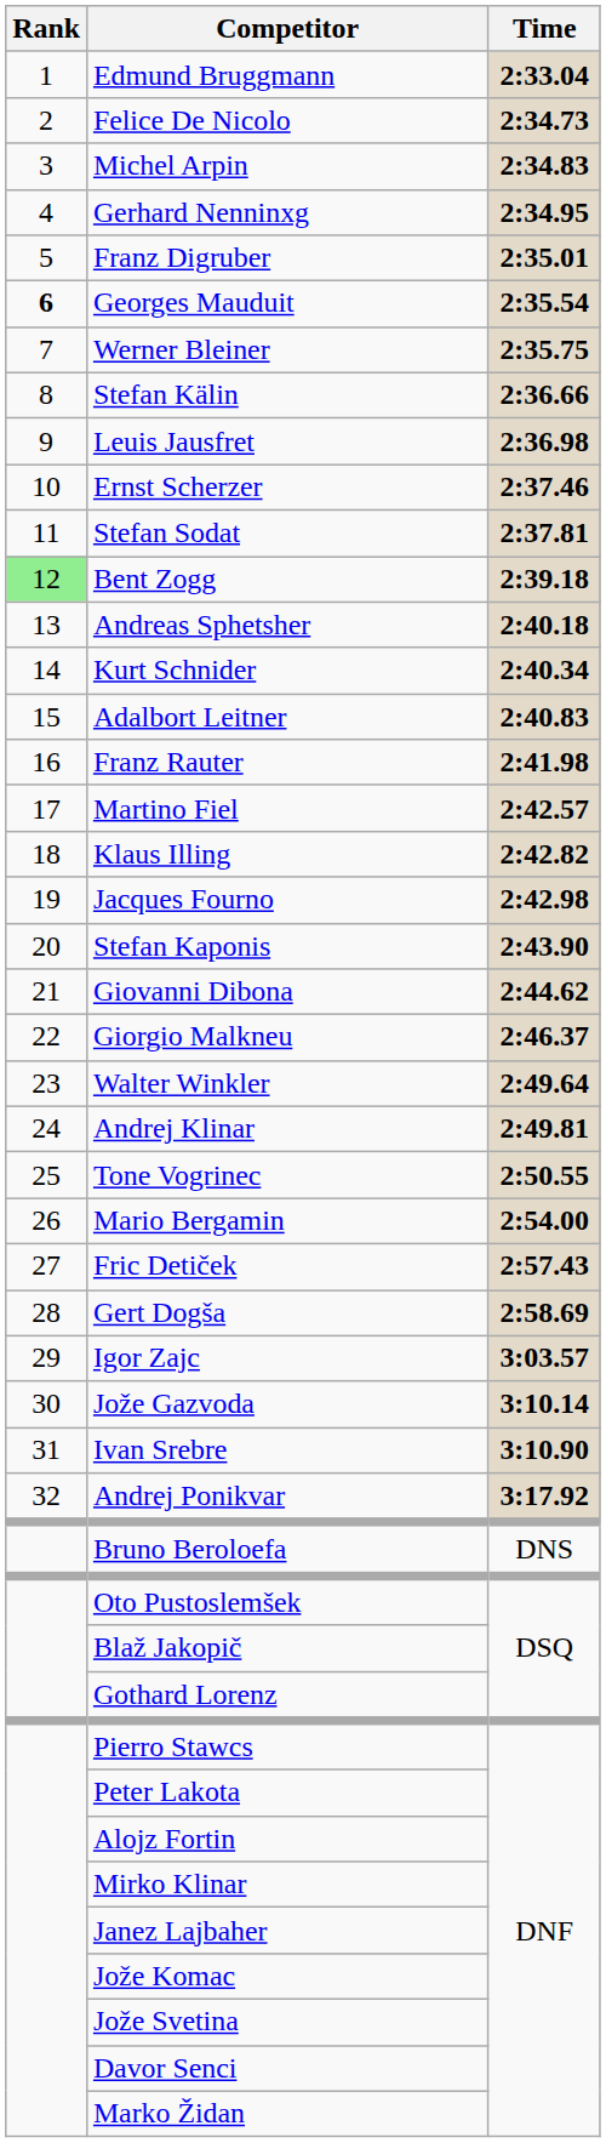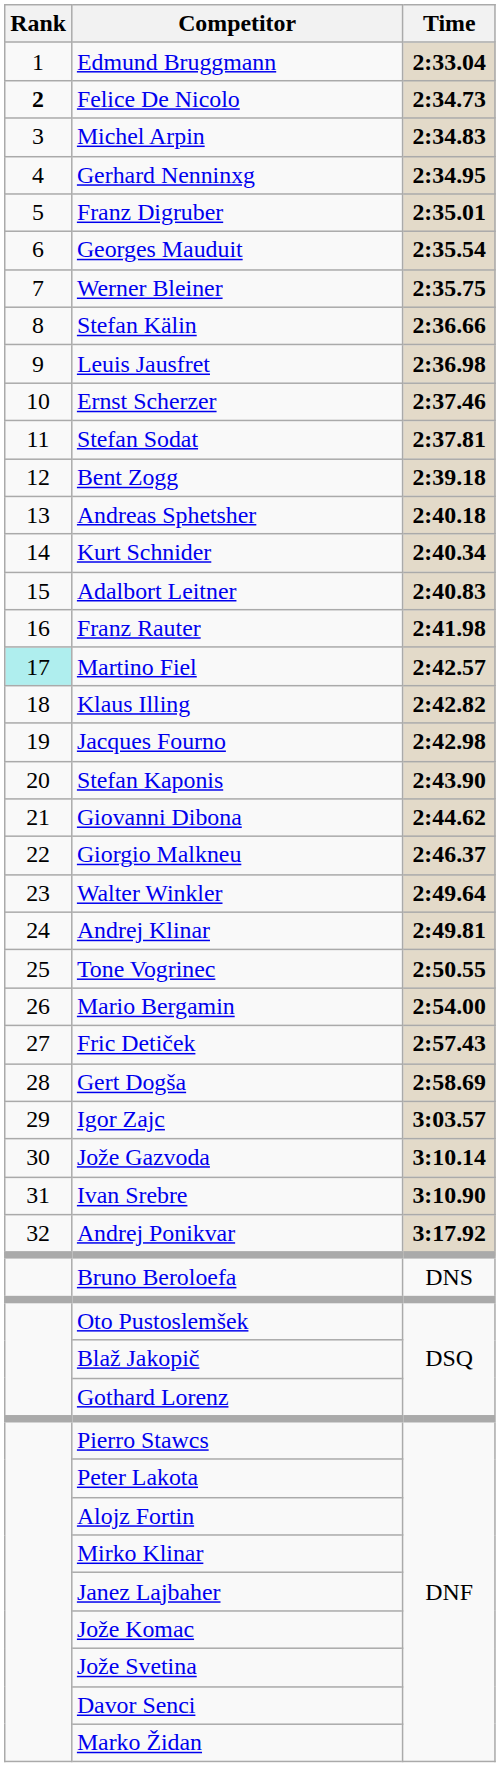Felice De Nicolo | Rank: normal -> bold
Georges Mauduit | Rank: bold -> normal
Bent Zogg | Rank: lightgreen background -> no background
Martino Fiel | Rank: no background -> paleturquoise background
